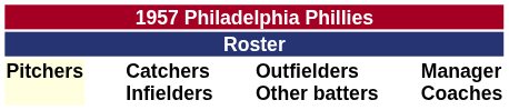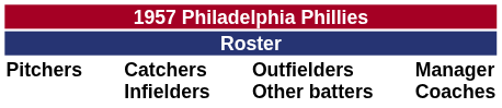Pitchers | column 1: lightyellow background -> no background
